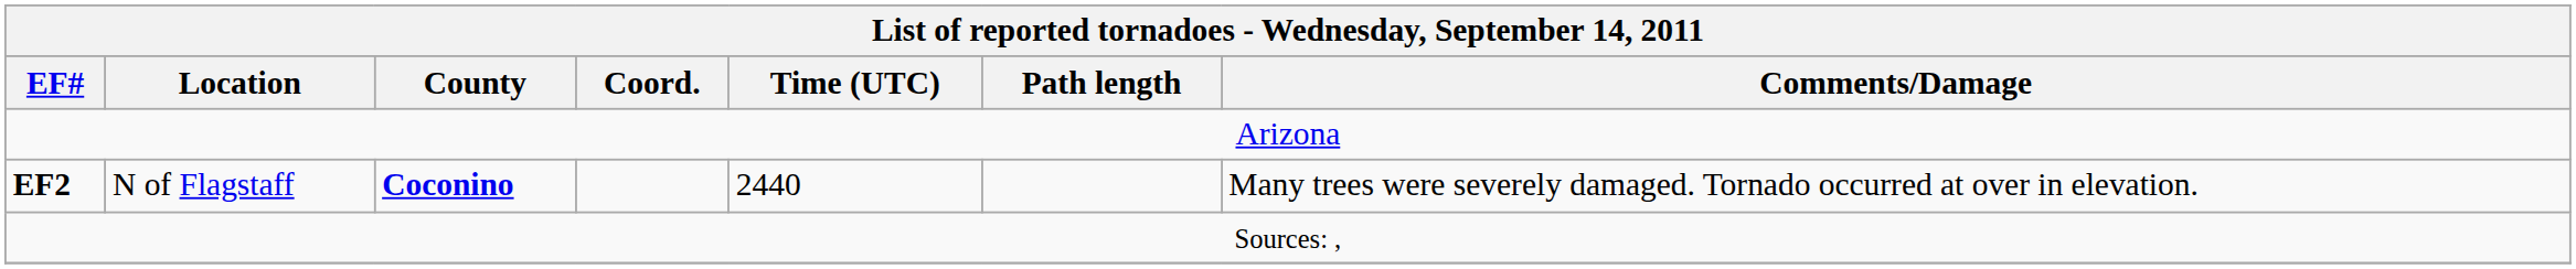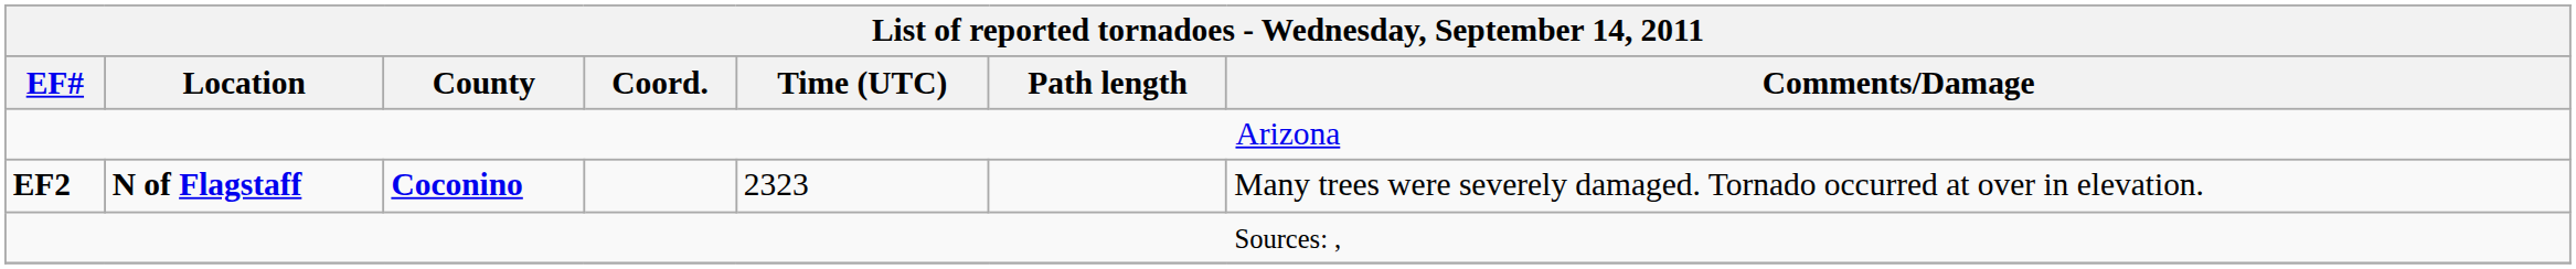EF2 | Location: normal -> bold
EF2 | Time (UTC): 2440 -> 2323
